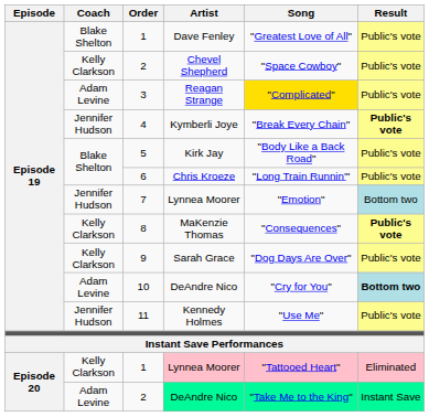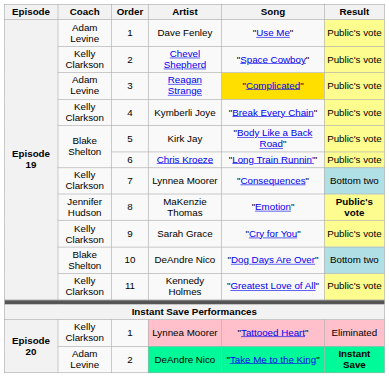1 / Dave Fenley | Coach: Blake Shelton -> Adam Levine
1 / Dave Fenley | Song: "Greatest Love of All" -> "Use Me"
4 | Coach: Jennifer Hudson -> Kelly Clarkson
4 | Result: bold -> normal
7 | Coach: Jennifer Hudson -> Kelly Clarkson
7 | Song: "Emotion" -> "Consequences"
8 | Coach: Kelly Clarkson -> Jennifer Hudson
8 | Song: "Consequences" -> "Emotion"
9 | Song: "Dog Days Are Over" -> "Cry for You"
10 | Coach: Adam Levine -> Blake Shelton
10 | Song: "Cry for You" -> "Dog Days Are Over"
10 | Result: bold -> normal
11 | Coach: Jennifer Hudson -> Kelly Clarkson
11 | Song: "Use Me" -> "Greatest Love of All"
2 / DeAndre Nico | Result: normal -> bold
